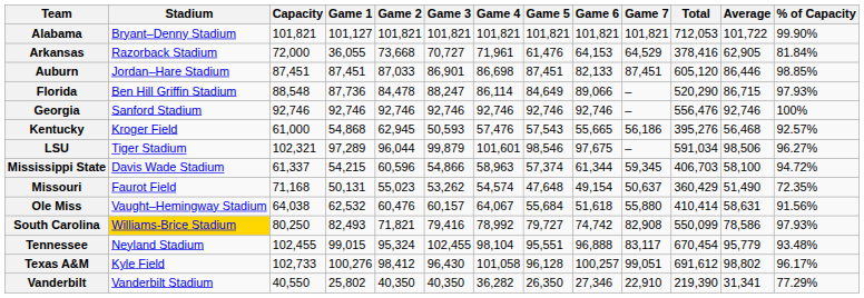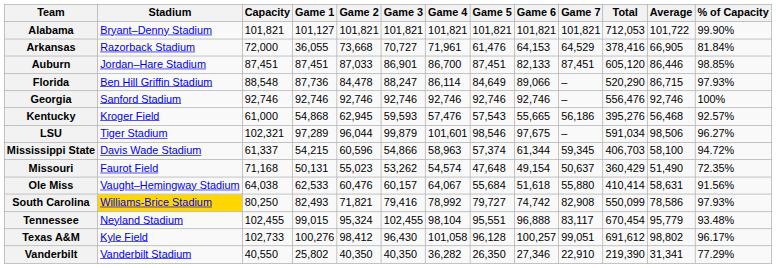Arkansas | Average: 62,905 -> 66,905
Auburn | Game 4: 86,698 -> 86,700
Kentucky | Game 3: 50,593 -> 59,593
Ole Miss | Game 1: 62,532 -> 62,533
